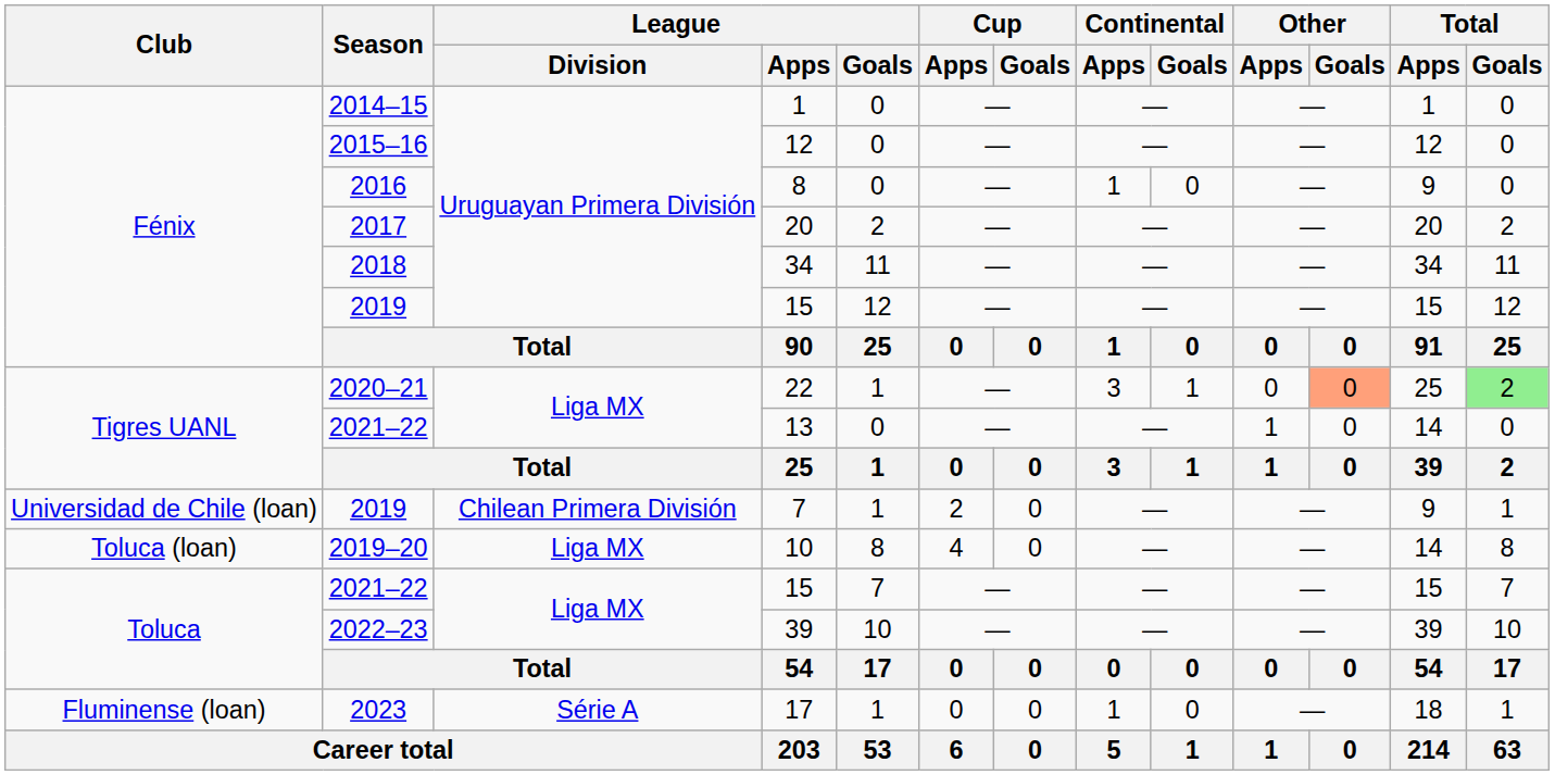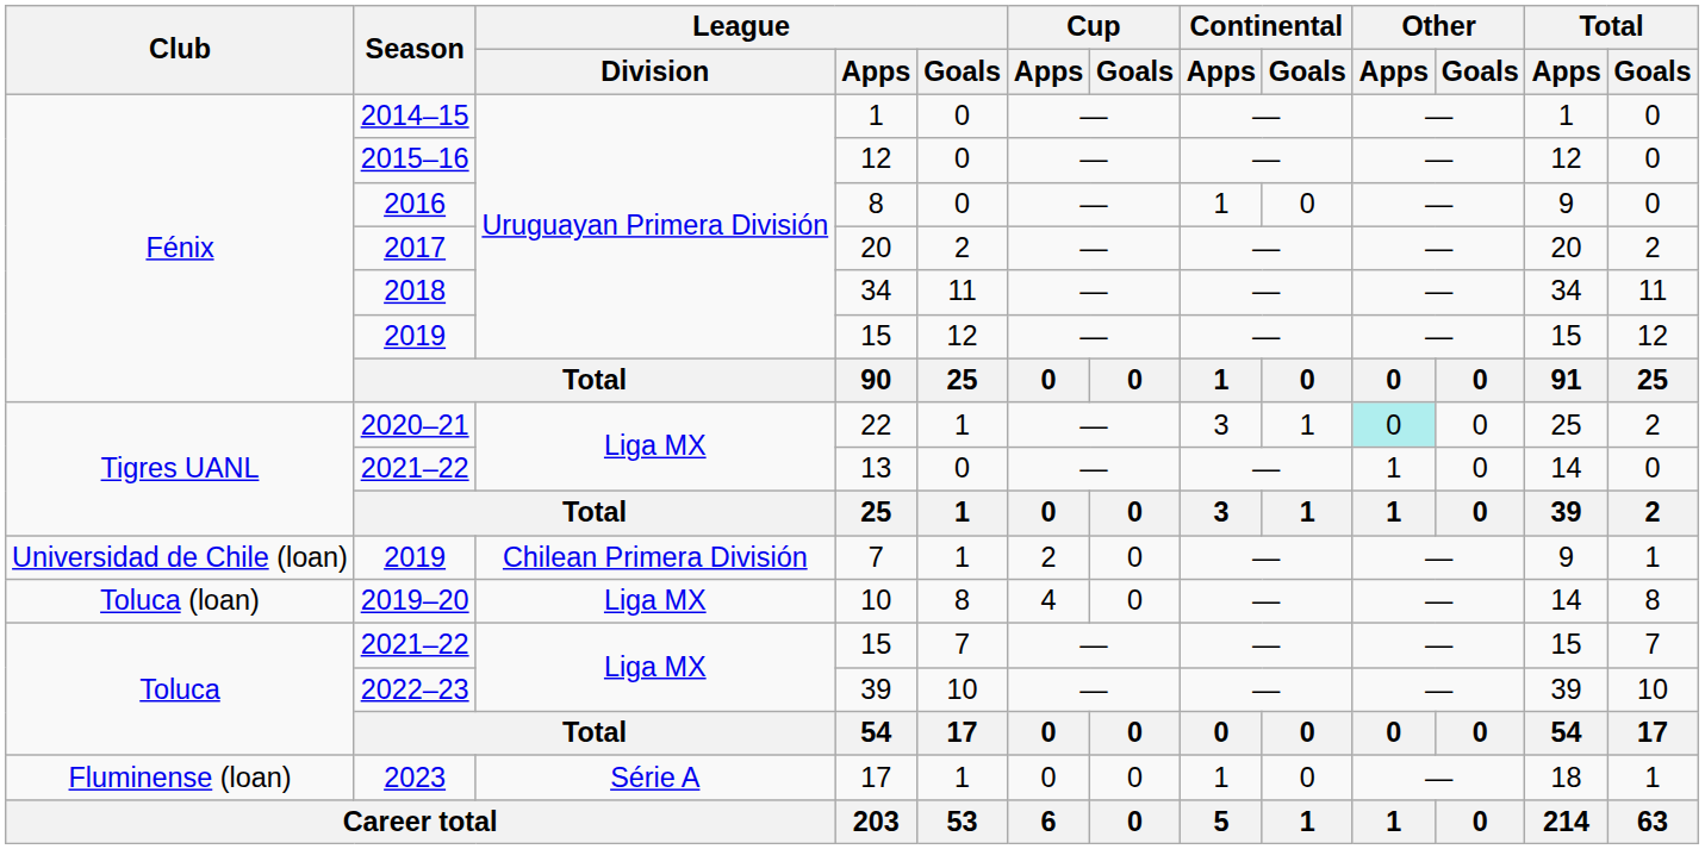22 | Other / Apps: no background -> paleturquoise background
22 | Other / Goals: lightsalmon background -> no background
22 | Total / Goals: lightgreen background -> no background
